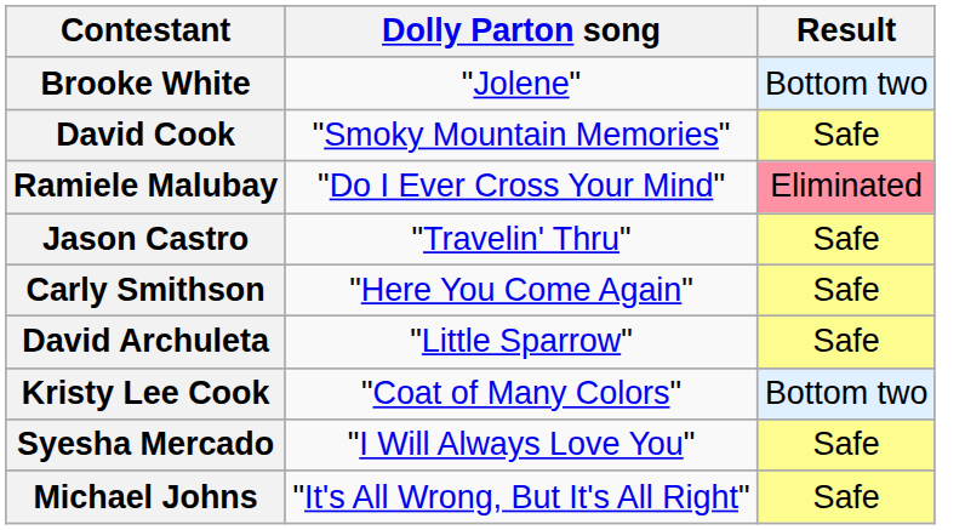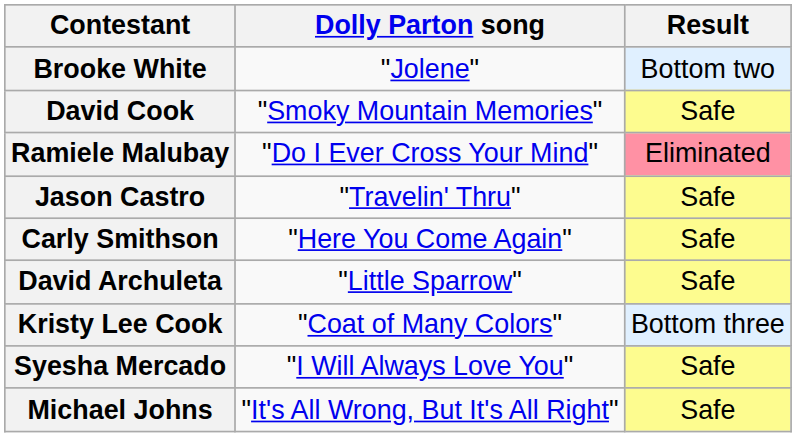Kristy Lee Cook | Result: Bottom two -> Bottom three
